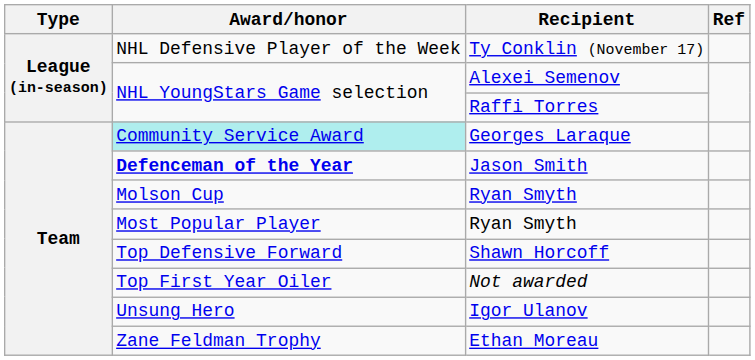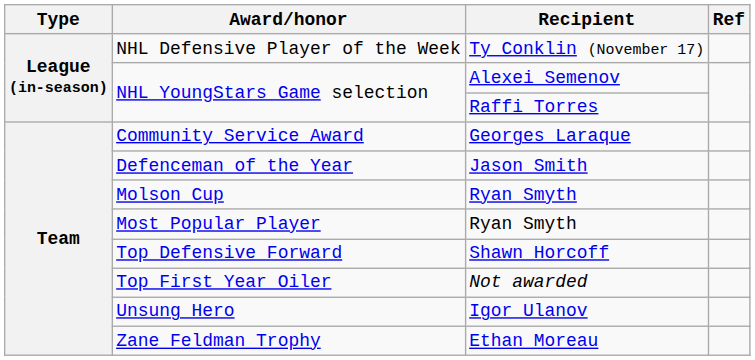Community Service Award | Award/honor: paleturquoise background -> no background
Defenceman of the Year | Award/honor: bold -> normal
